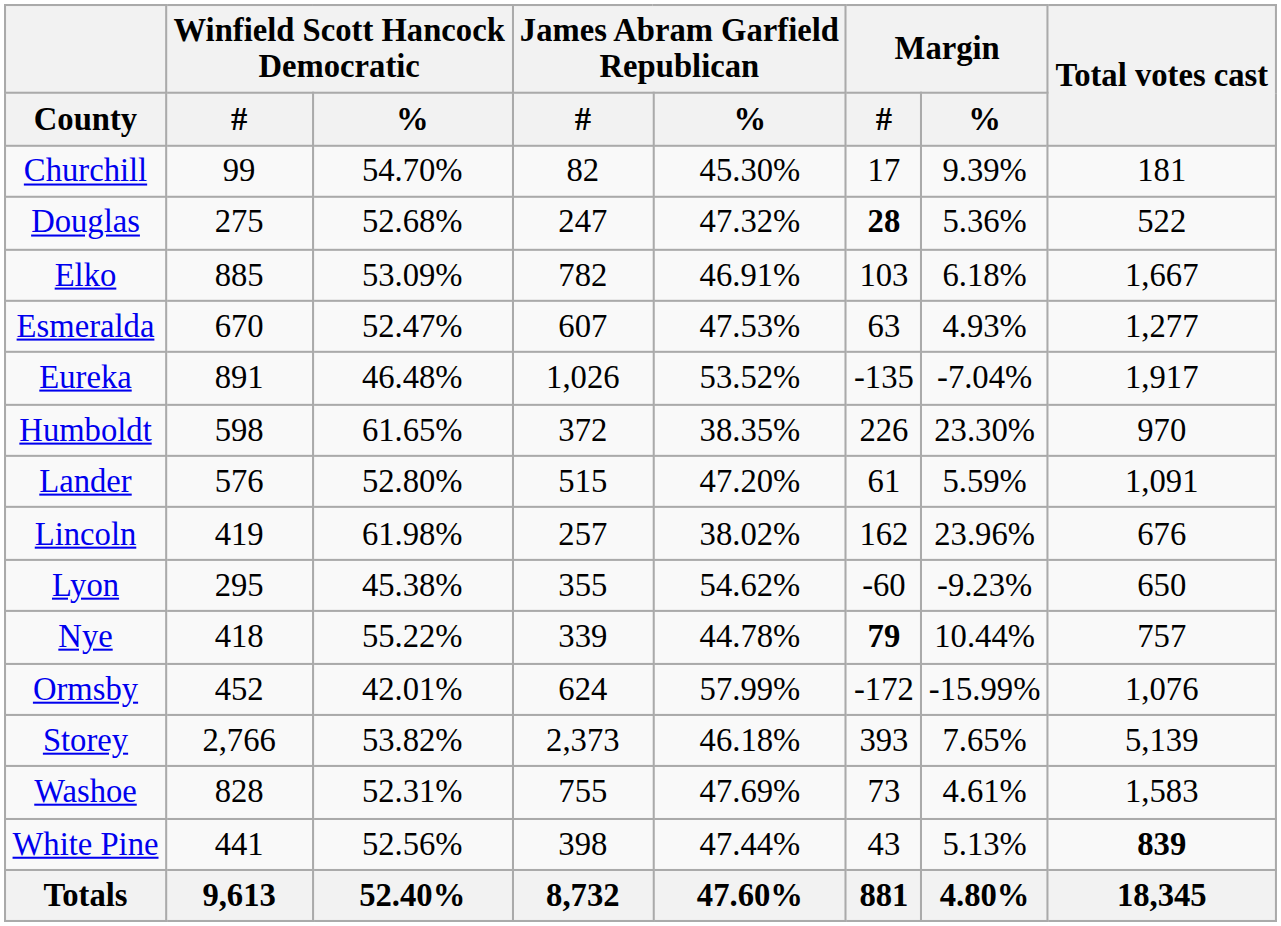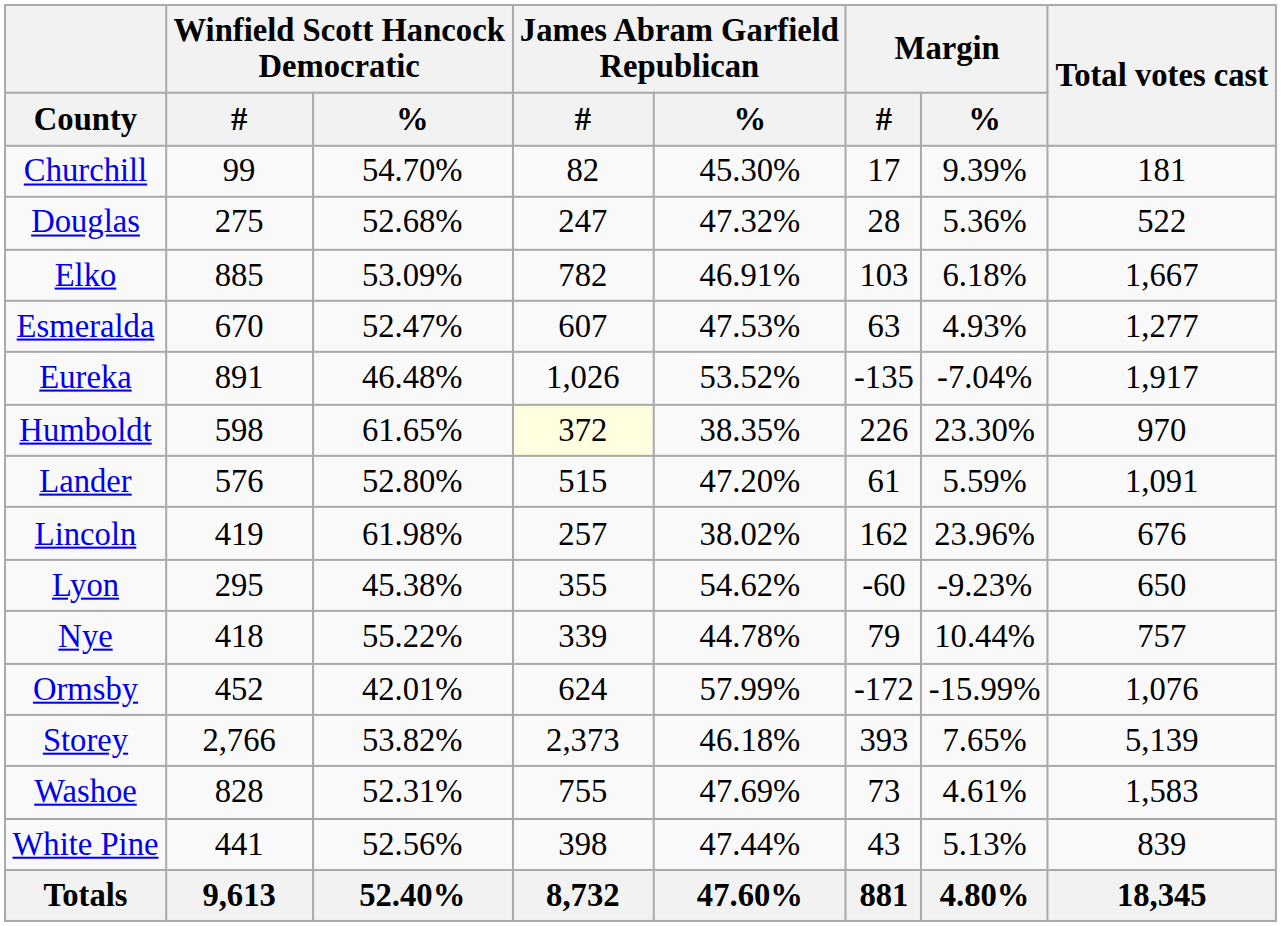Douglas | Margin / #: bold -> normal
Humboldt | James Abram Garfield Republican / #: no background -> lightyellow background
Nye | Margin / #: bold -> normal
White Pine | Total votes cast: bold -> normal
